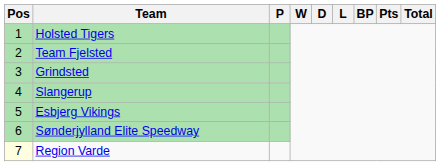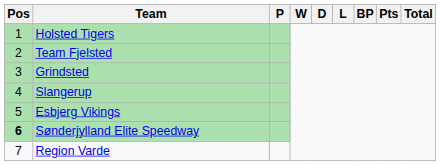Sønderjylland Elite Speedway | Pos: normal -> bold
Region Varde | Pos: lightyellow background -> no background
